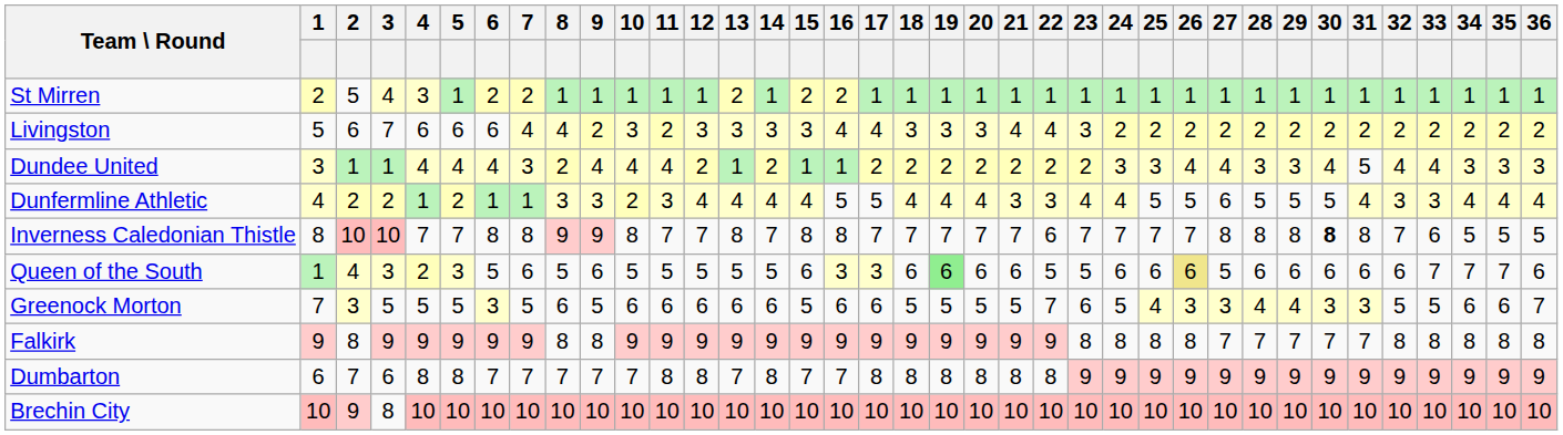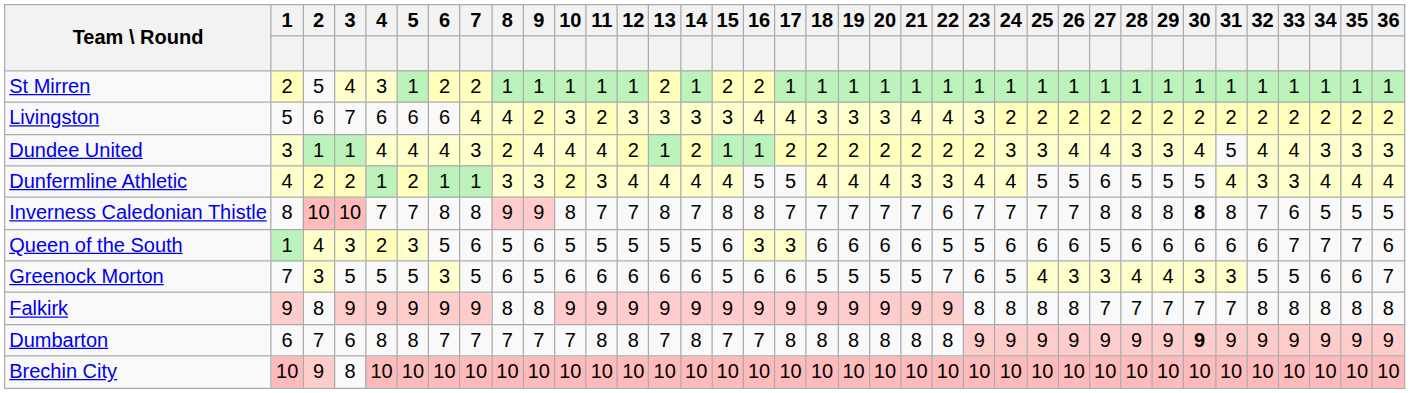Queen of the South | 19: lightgreen background -> no background
Queen of the South | 26: khaki background -> no background
Dumbarton | 30: normal -> bold
